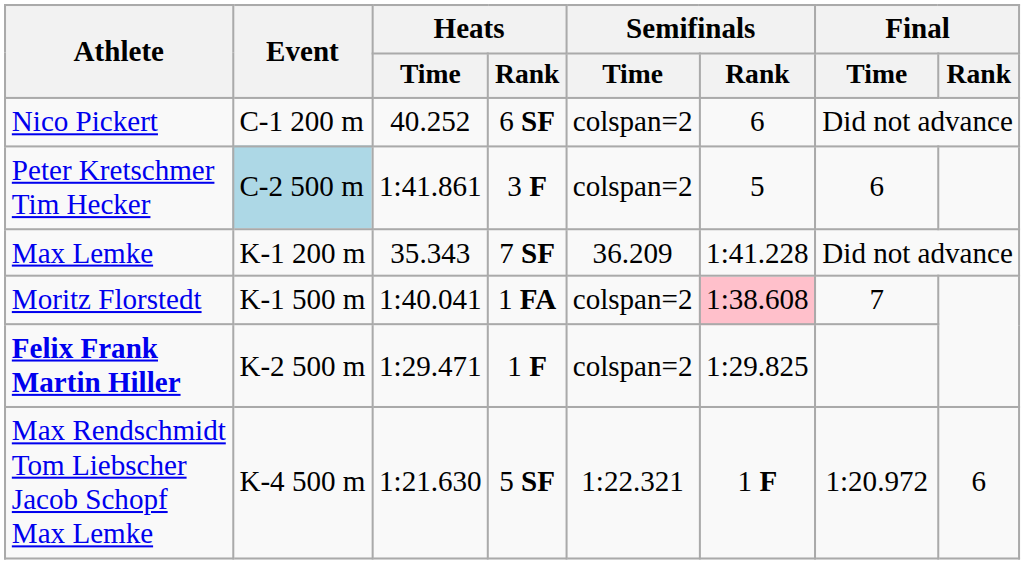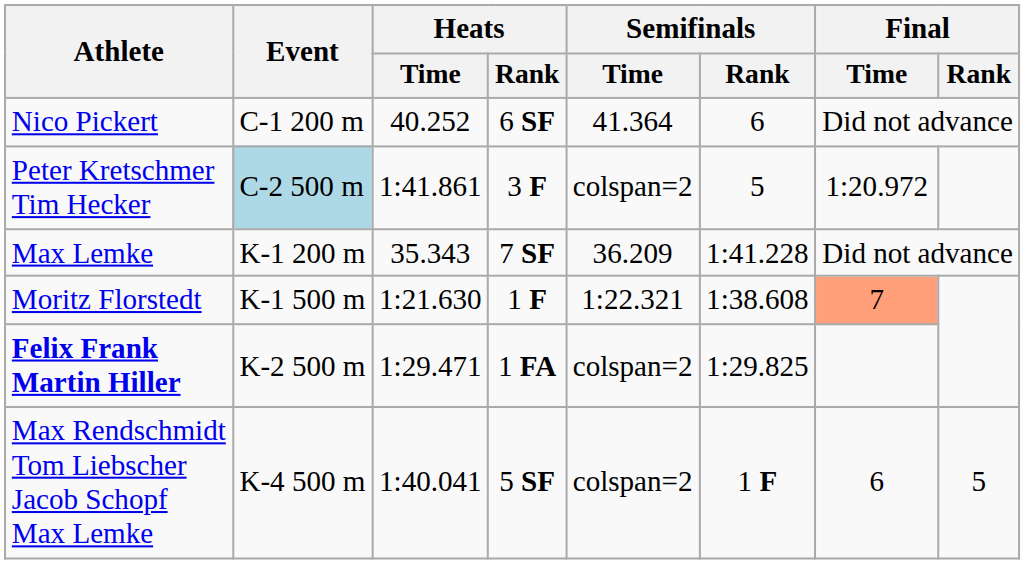Nico Pickert | Semifinals / Time: colspan=2 -> 41.364
Peter Kretschmer Tim Hecker | Final / Time: 6 -> 1:20.972
Moritz Florstedt | Heats / Time: 1:40.041 -> 1:21.630
Moritz Florstedt | Heats / Rank: 1 FA -> 1 F
Moritz Florstedt | Semifinals / Time: colspan=2 -> 1:22.321
Moritz Florstedt | Semifinals / Rank: pink background -> no background
Moritz Florstedt | Final / Time: no background -> lightsalmon background
Felix Frank Martin Hiller | Heats / Rank: 1 F -> 1 FA
Max Rendschmidt Tom Liebscher Jacob Schopf Max Lemke | Heats / Time: 1:21.630 -> 1:40.041
Max Rendschmidt Tom Liebscher Jacob Schopf Max Lemke | Semifinals / Time: 1:22.321 -> colspan=2
Max Rendschmidt Tom Liebscher Jacob Schopf Max Lemke | Final / Time: 1:20.972 -> 6
Max Rendschmidt Tom Liebscher Jacob Schopf Max Lemke | Final / Rank: 6 -> 5
